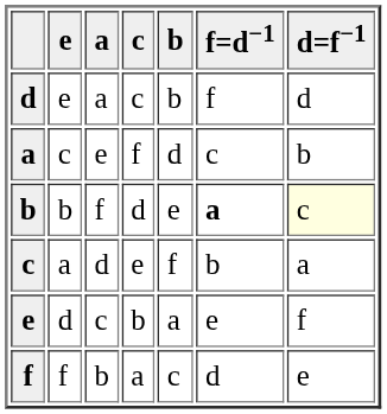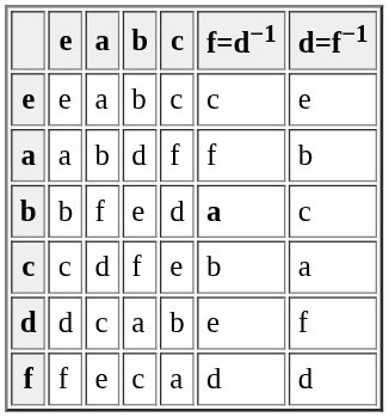columns swapped: b <-> c
row 2 | column 1: d -> e
row 2 | f=d−1: f -> c
row 2 | d=f−1: d -> e
row 3 | e: c -> a
row 3 | a: e -> b
row 3 | f=d−1: c -> f
row 4 | d=f−1: lightyellow background -> no background
row 5 | e: a -> c
row 6 | column 1: e -> d
row 7 | a: b -> e
row 7 | d=f−1: e -> d
